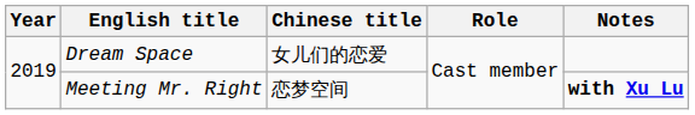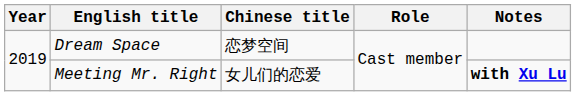Dream Space | Chinese title: 女儿们的恋爱 -> 恋梦空间
Meeting Mr. Right | Chinese title: 恋梦空间 -> 女儿们的恋爱
